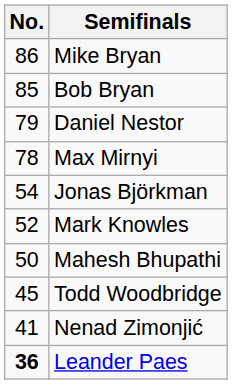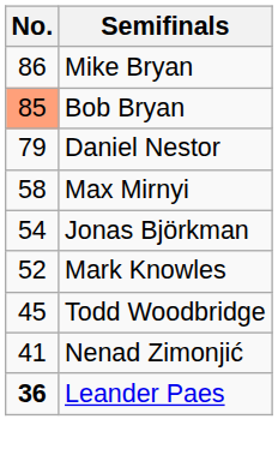Bob Bryan | No.: no background -> lightsalmon background
Max Mirnyi | No.: 78 -> 58
- row: 50 | Mahesh Bhupathi
